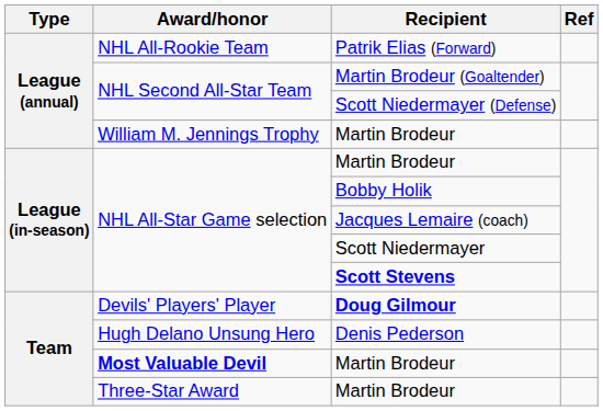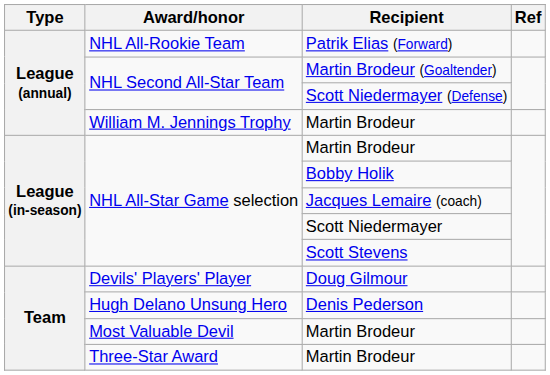Scott Stevens | Recipient: bold -> normal
Doug Gilmour | Recipient: bold -> normal
Most Valuable Devil / Martin Brodeur | Award/honor: bold -> normal
